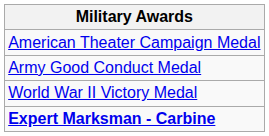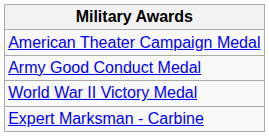row 5 | column 1: bold -> normal
